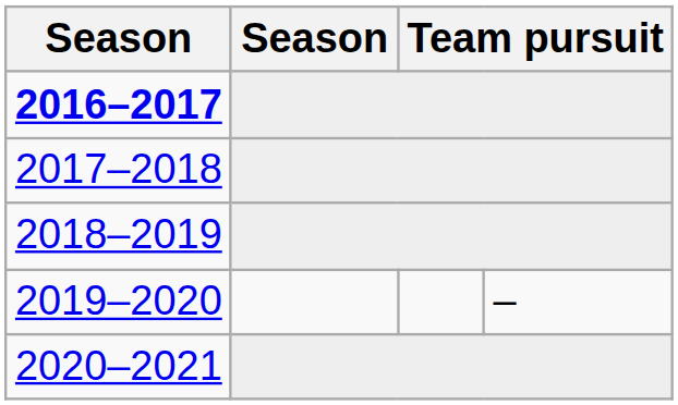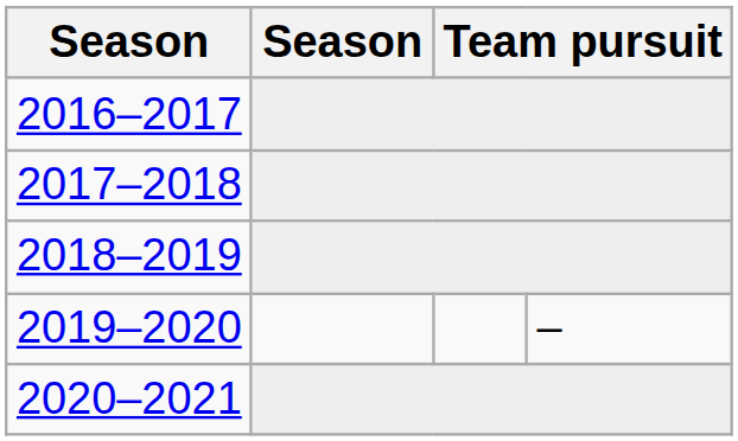2016–2017 | column 1: bold -> normal
